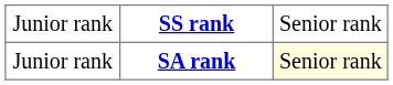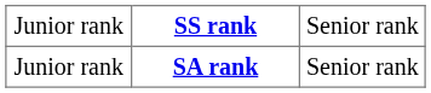Junior rank / SA rank | column 3: lightyellow background -> no background
